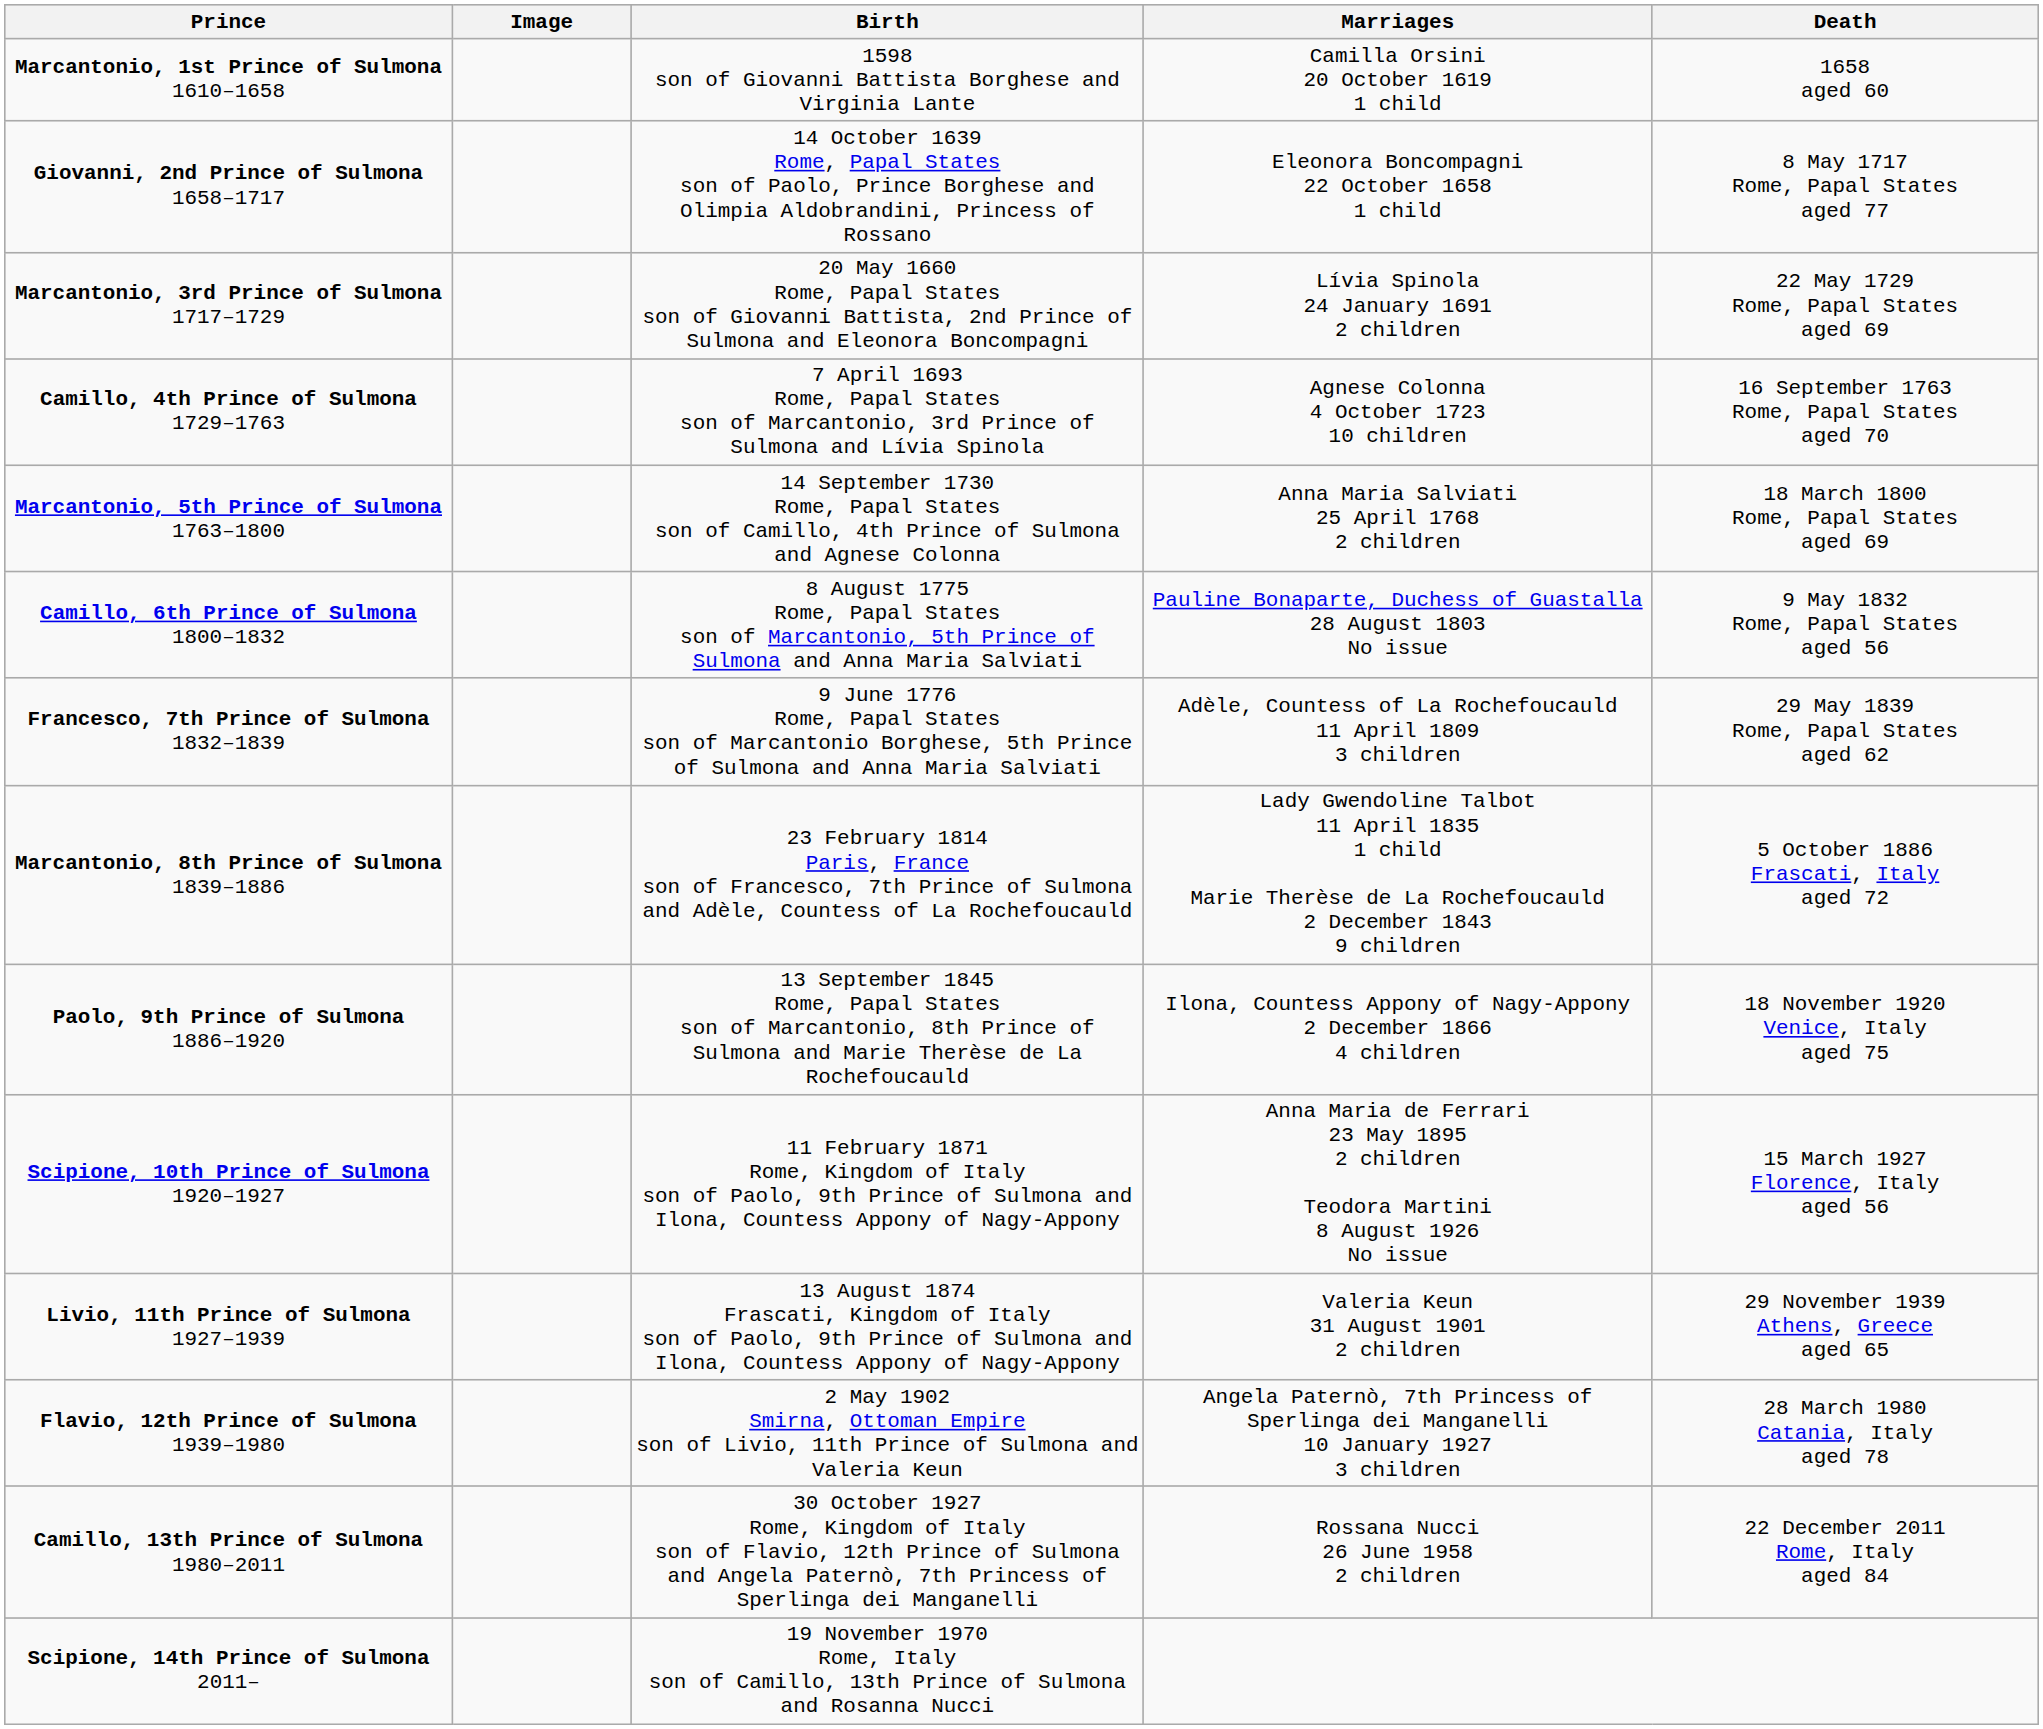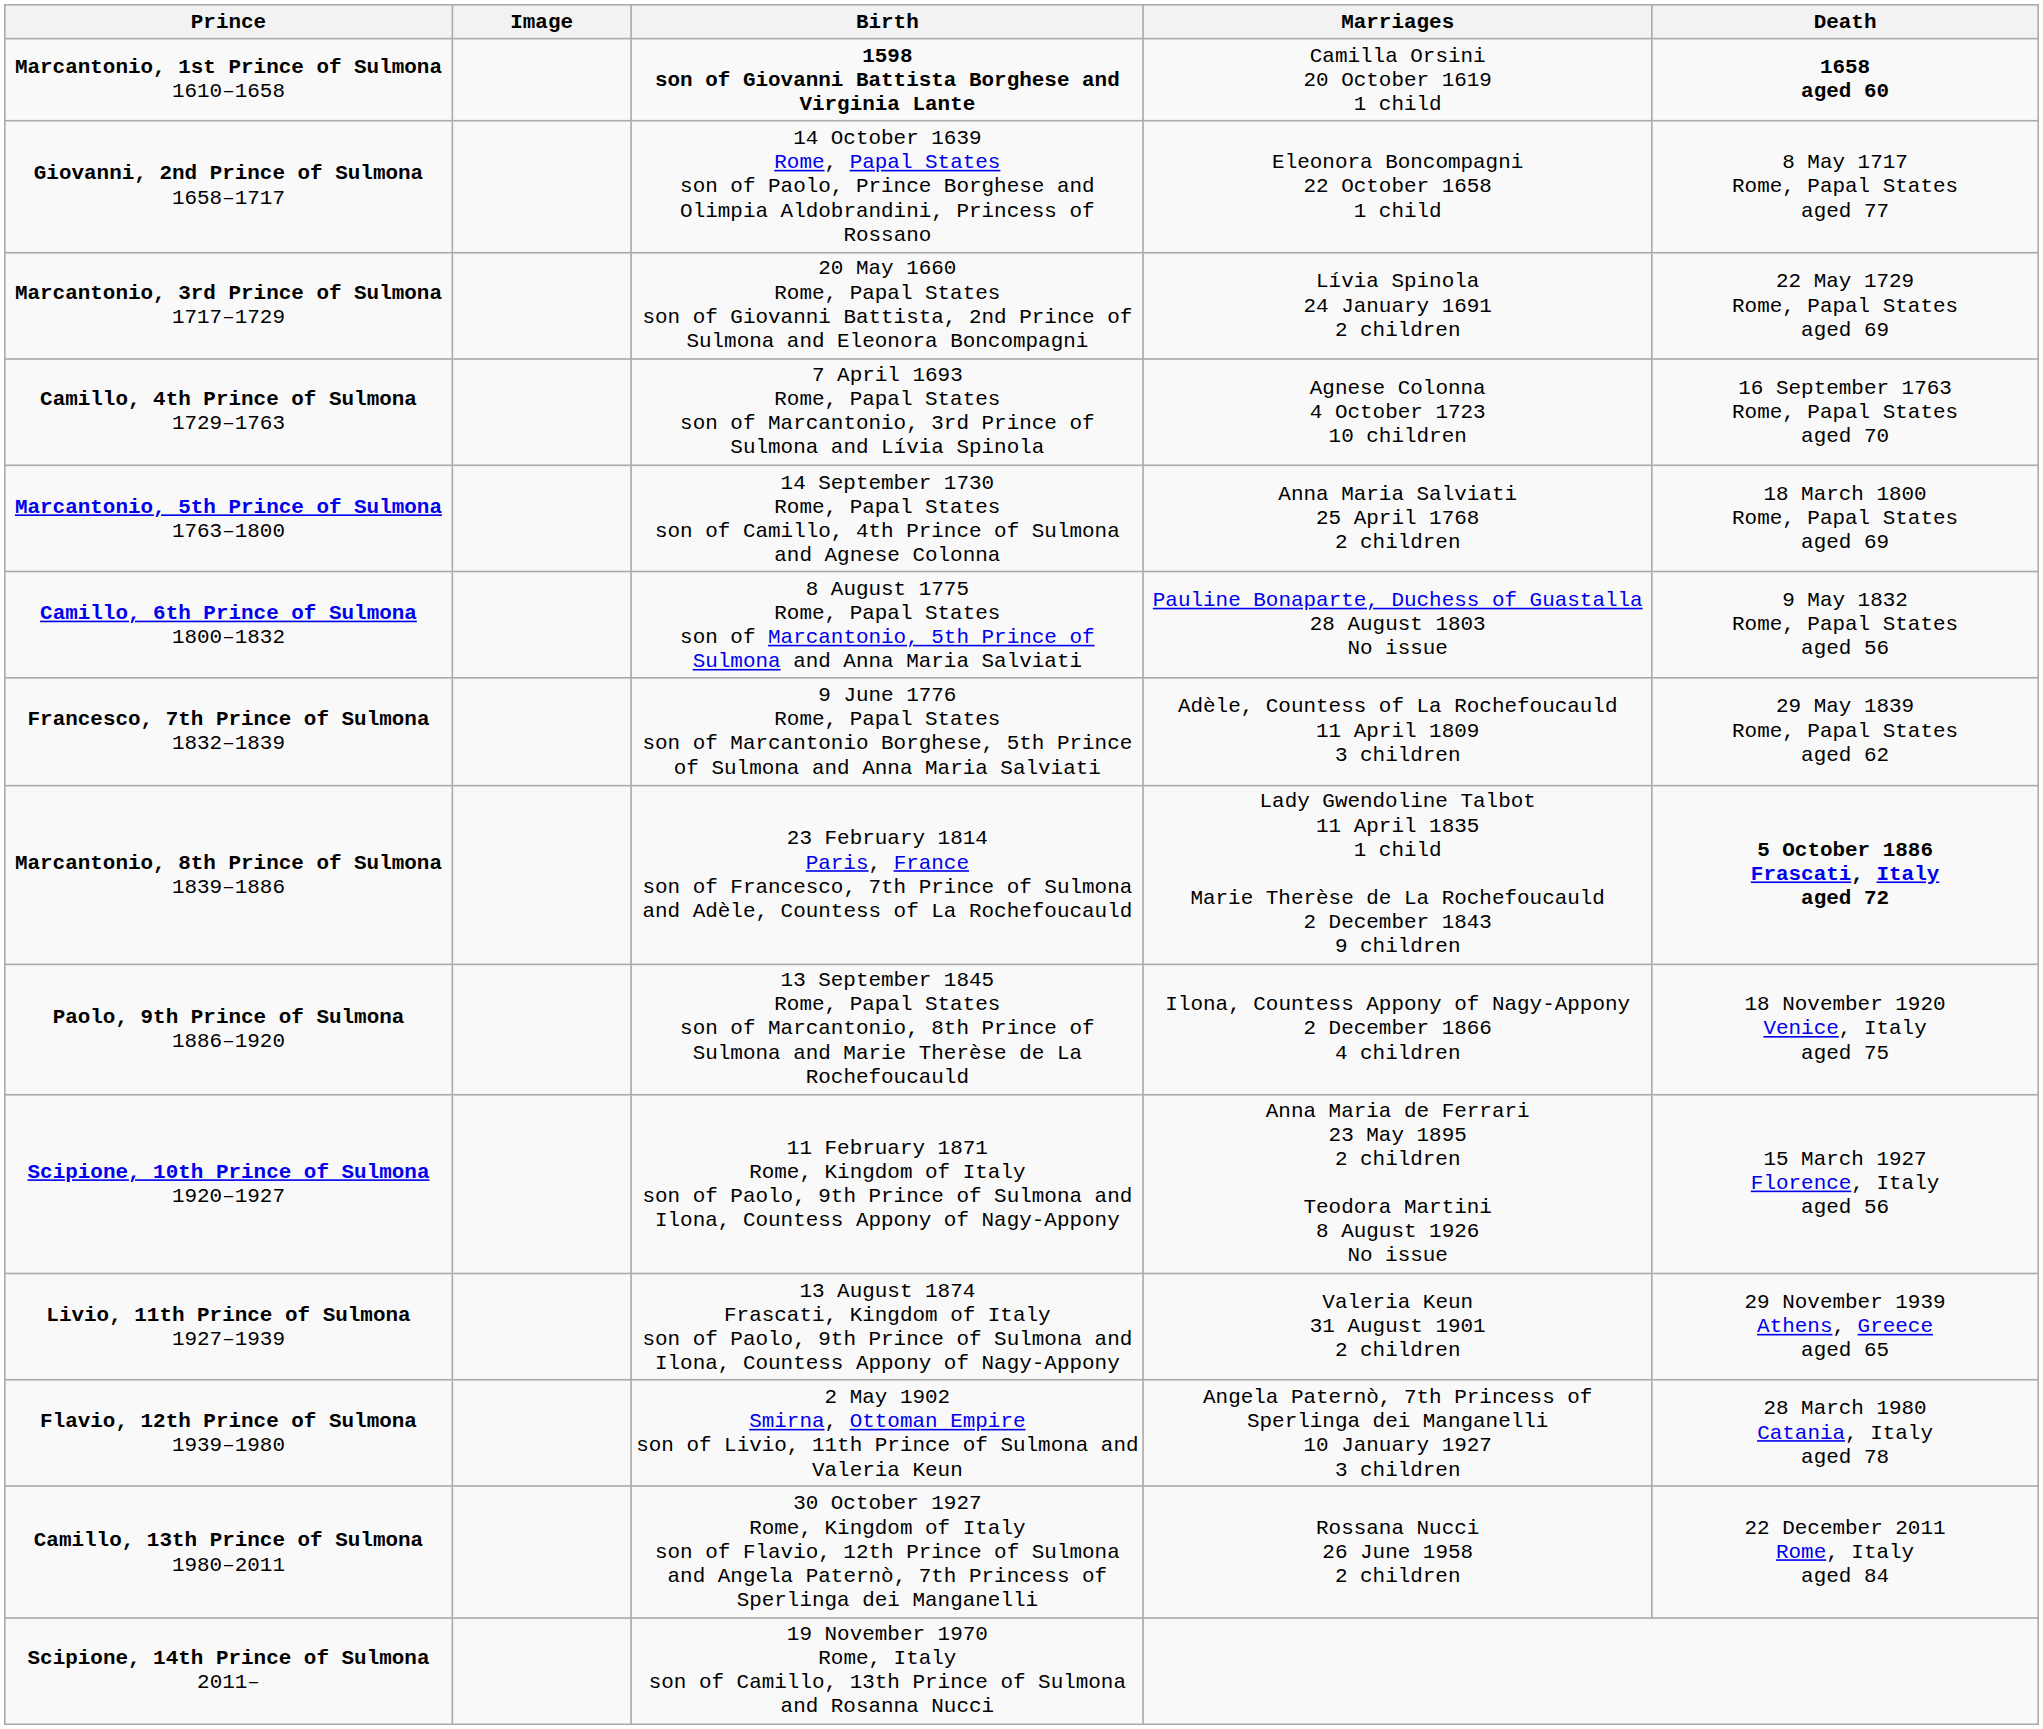Marcantonio, 1st Prince of Sulmona 1610–1658 | Birth: normal -> bold
Marcantonio, 1st Prince of Sulmona 1610–1658 | Death: normal -> bold
Marcantonio, 8th Prince of Sulmona 1839–1886 | Death: normal -> bold
